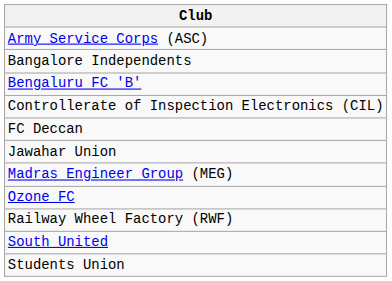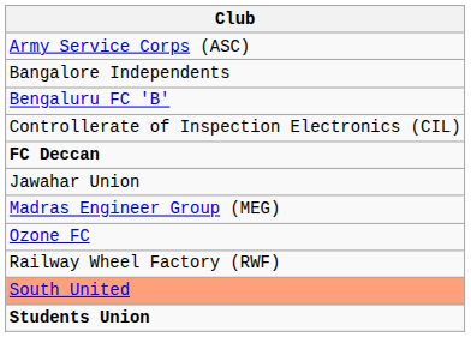row 6 | column 1: normal -> bold
row 11 | column 1: no background -> lightsalmon background
row 12 | column 1: normal -> bold
